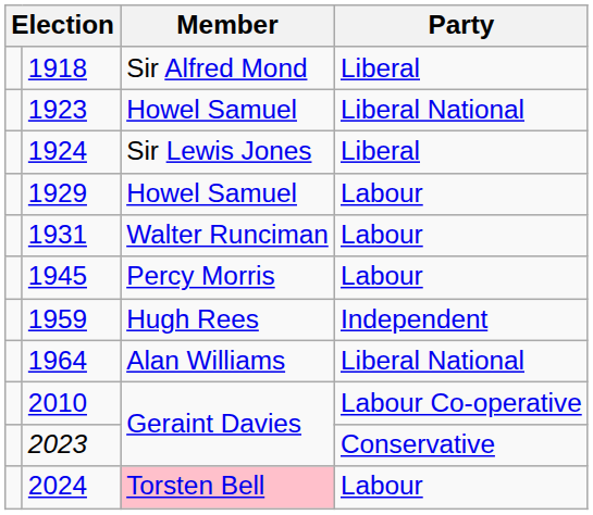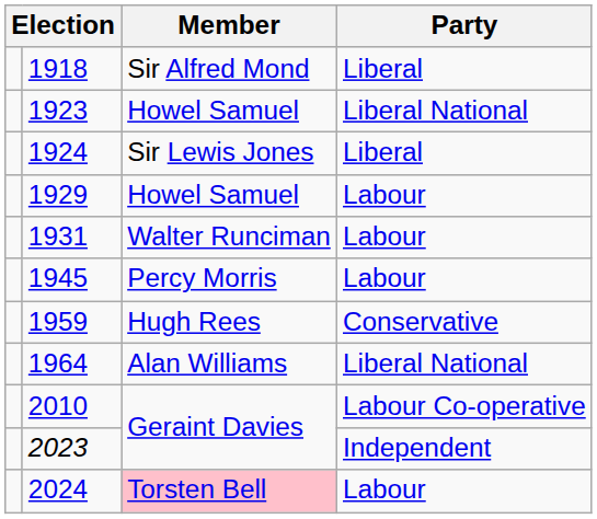1959 | Party: Independent -> Conservative
2023 | Party: Conservative -> Independent
